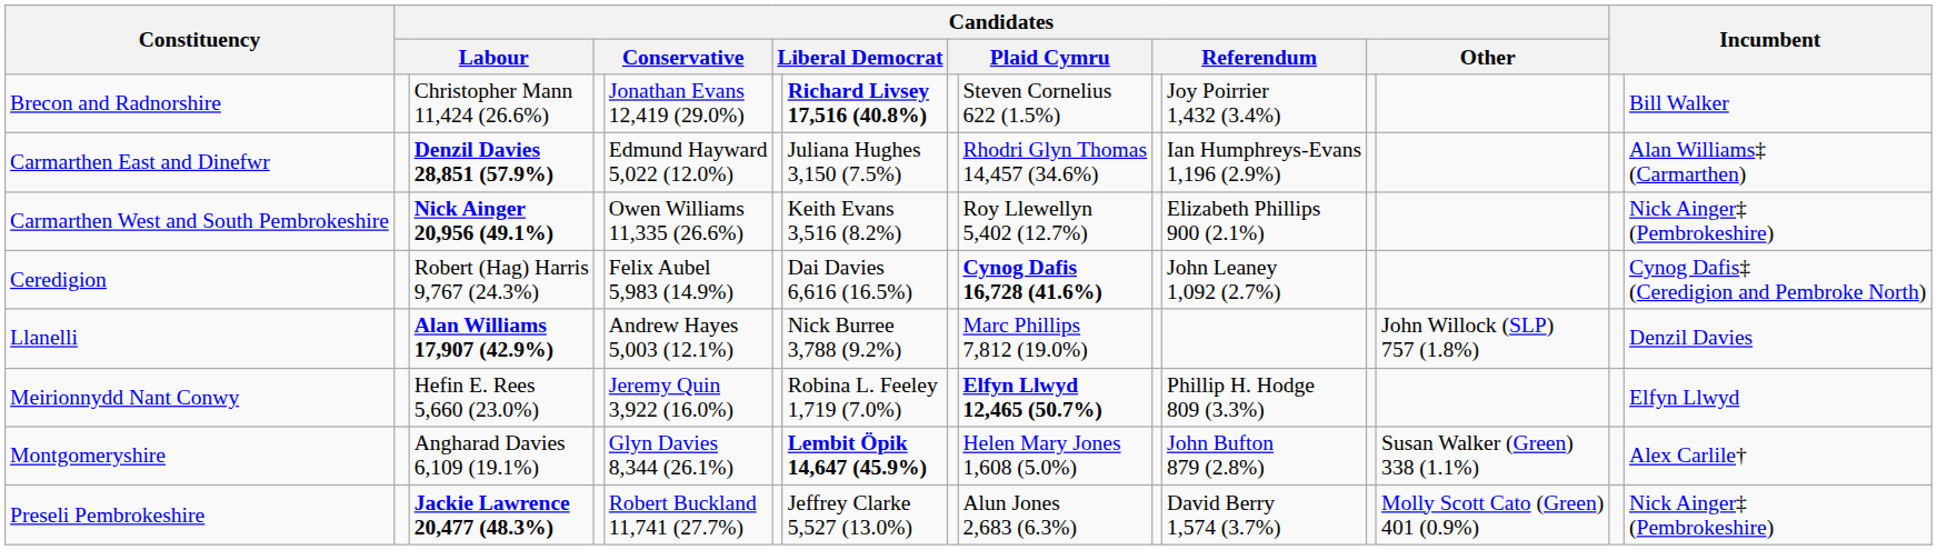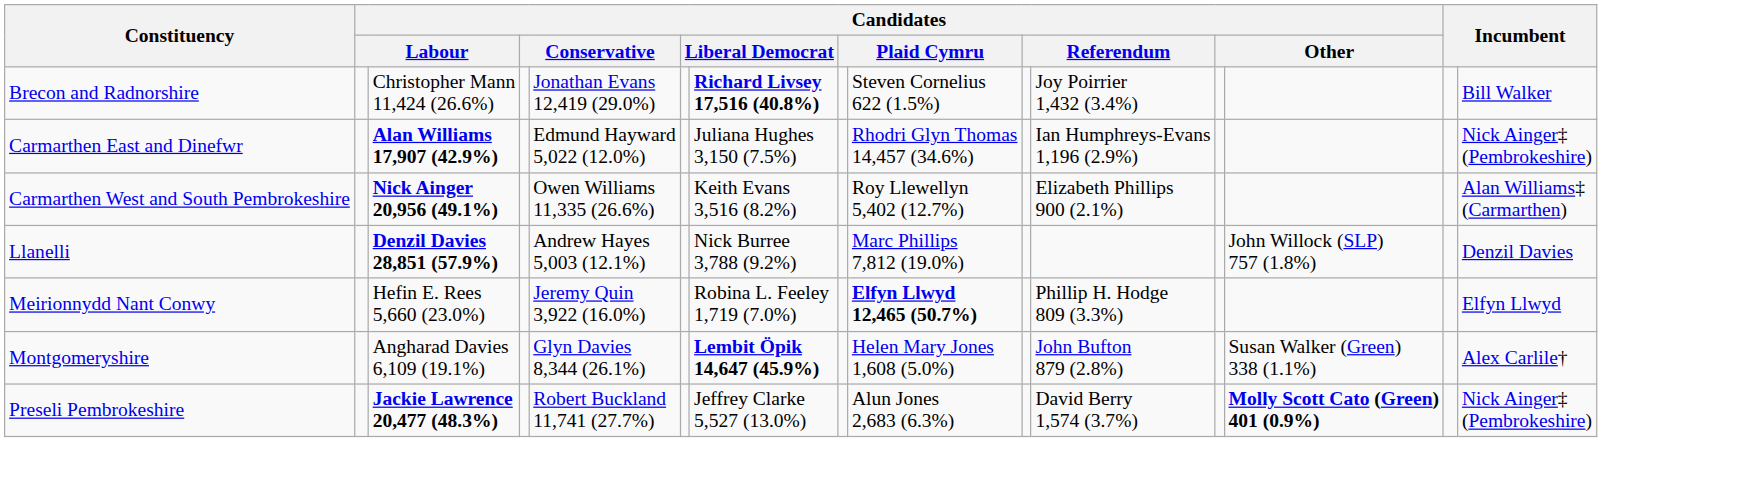Carmarthen East and Dinefwr | column 3: Denzil Davies 28,851 (57.9%) -> Alan Williams 17,907 (42.9%)
Carmarthen East and Dinefwr | column 15: Alan Williams‡ (Carmarthen) -> Nick Ainger‡ (Pembrokeshire)
Carmarthen West and South Pembrokeshire | column 15: Nick Ainger‡ (Pembrokeshire) -> Alan Williams‡ (Carmarthen)
- row: Ceredigion | Robert (Hag) Harris 9,767 (24.3%) | Felix Aubel 5,983 (14.9%) | Dai Davies 6,616 (16.5%) | Cynog Dafis 16,728 (41.6%) | John Leaney 1,092 (2.7%) | Cynog Dafis‡ (Ceredigion and Pembroke North)
Llanelli | column 3: Alan Williams 17,907 (42.9%) -> Denzil Davies 28,851 (57.9%)
Preseli Pembrokeshire | column 13: normal -> bold
